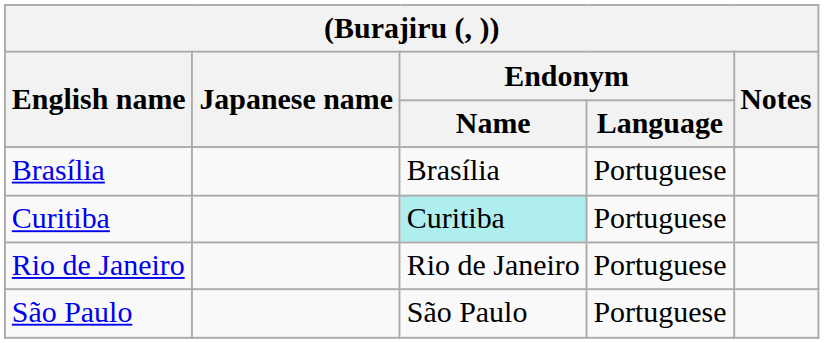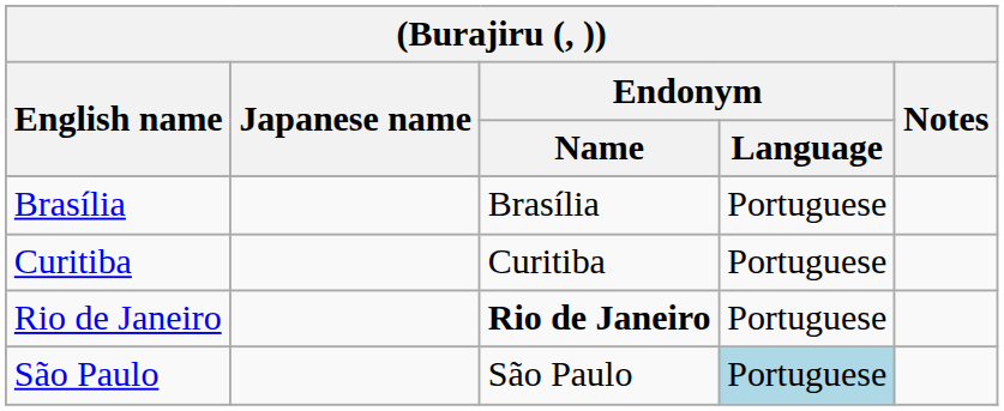row 5 | Endonym / Name: paleturquoise background -> no background
row 6 | Endonym / Name: normal -> bold
row 7 | Endonym / Language: no background -> lightblue background
